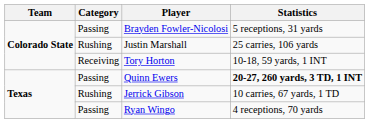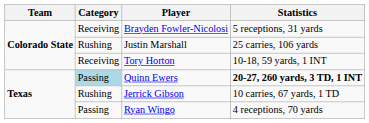Brayden Fowler-Nicolosi | Category: Passing -> Receiving
Quinn Ewers | Category: no background -> lightblue background
